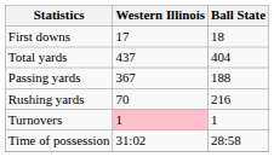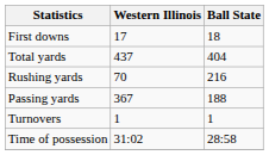rows swapped: Rushing yards <-> Passing yards
Turnovers | Western Illinois: pink background -> no background
